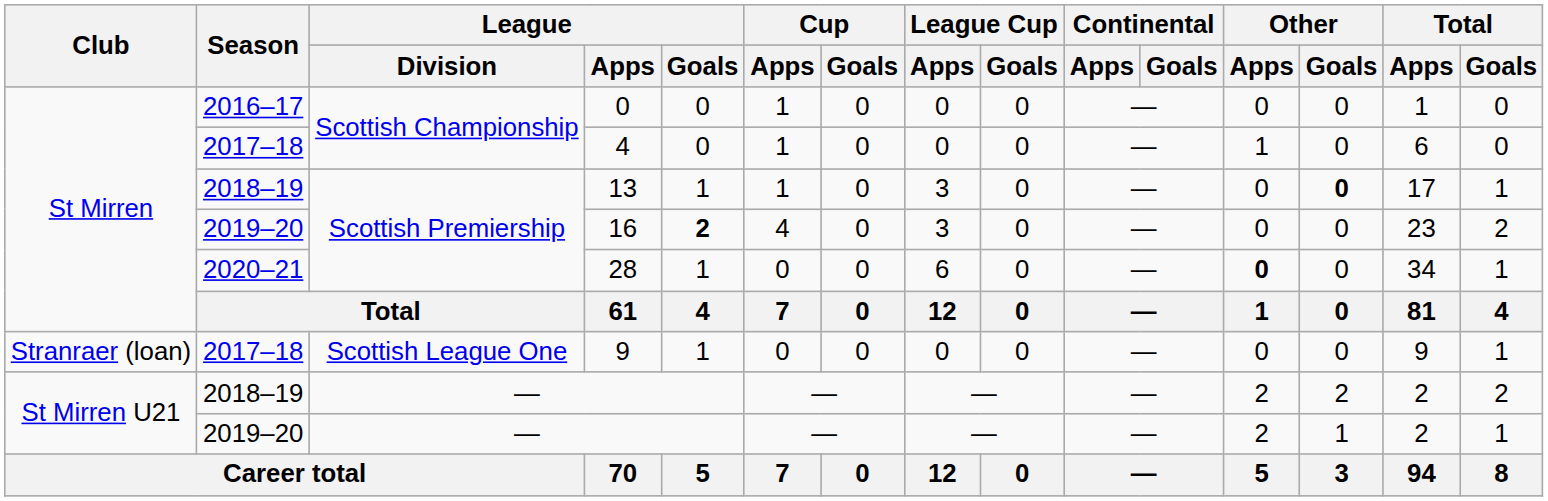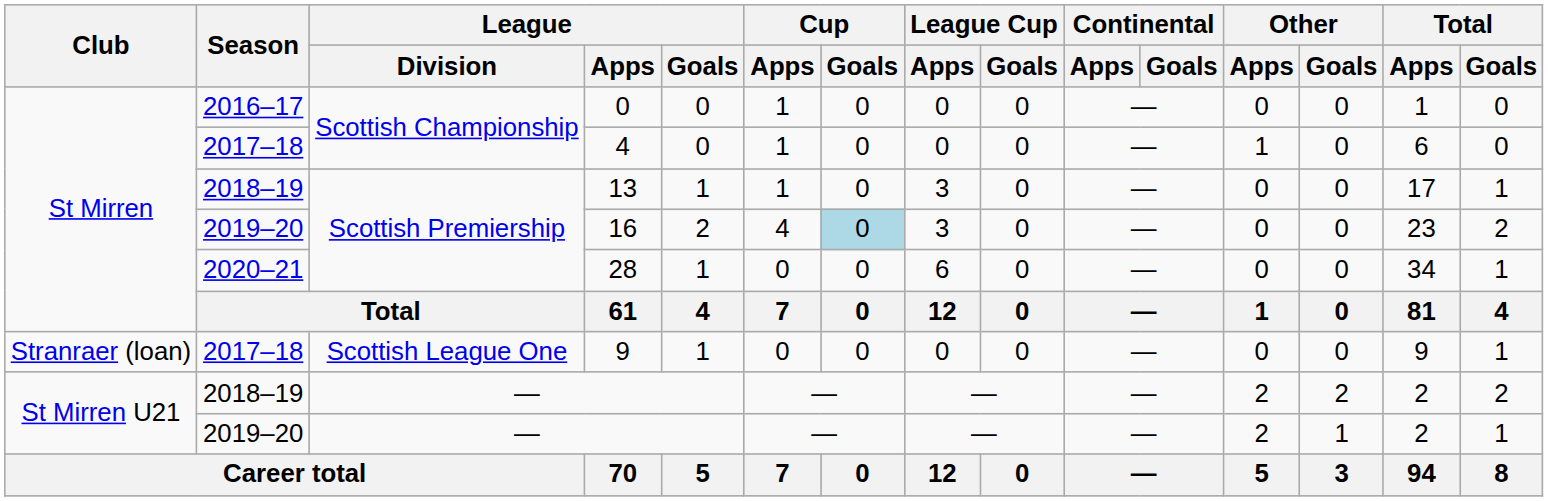13 | Other / Goals: bold -> normal
16 | League / Goals: bold -> normal
16 | Cup / Goals: no background -> lightblue background
28 | Other / Apps: bold -> normal
